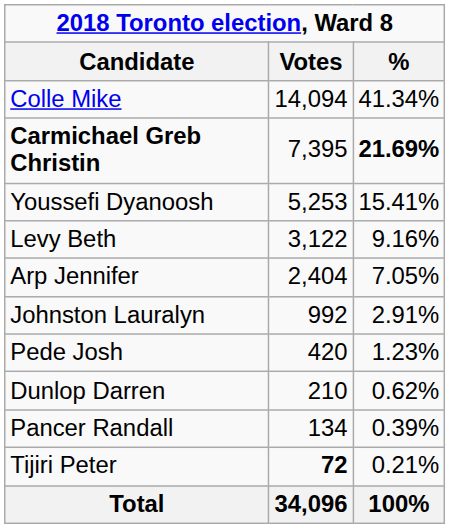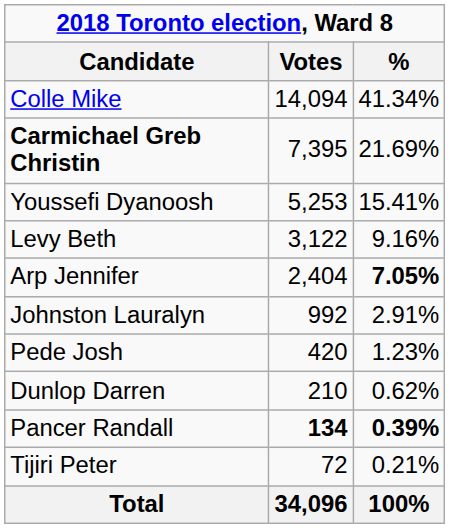Carmichael Greb Christin | %: bold -> normal
Arp Jennifer | %: normal -> bold
Pancer Randall | Votes: normal -> bold
Pancer Randall | %: normal -> bold
Tijiri Peter | Votes: bold -> normal
